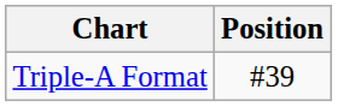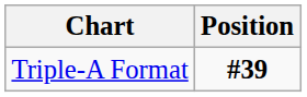Triple-A Format | Position: normal -> bold
